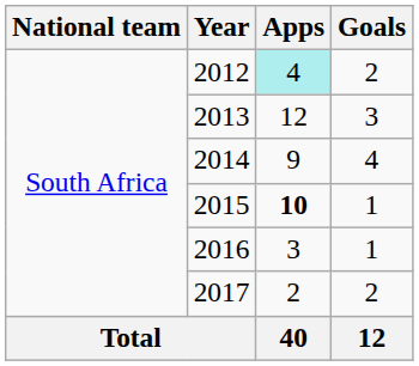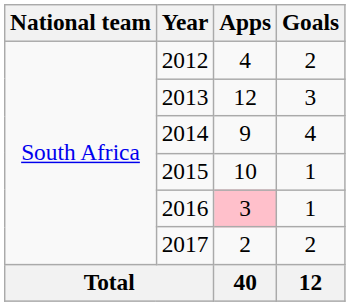2012 | Apps: paleturquoise background -> no background
2015 | Apps: bold -> normal
2016 | Apps: no background -> pink background
